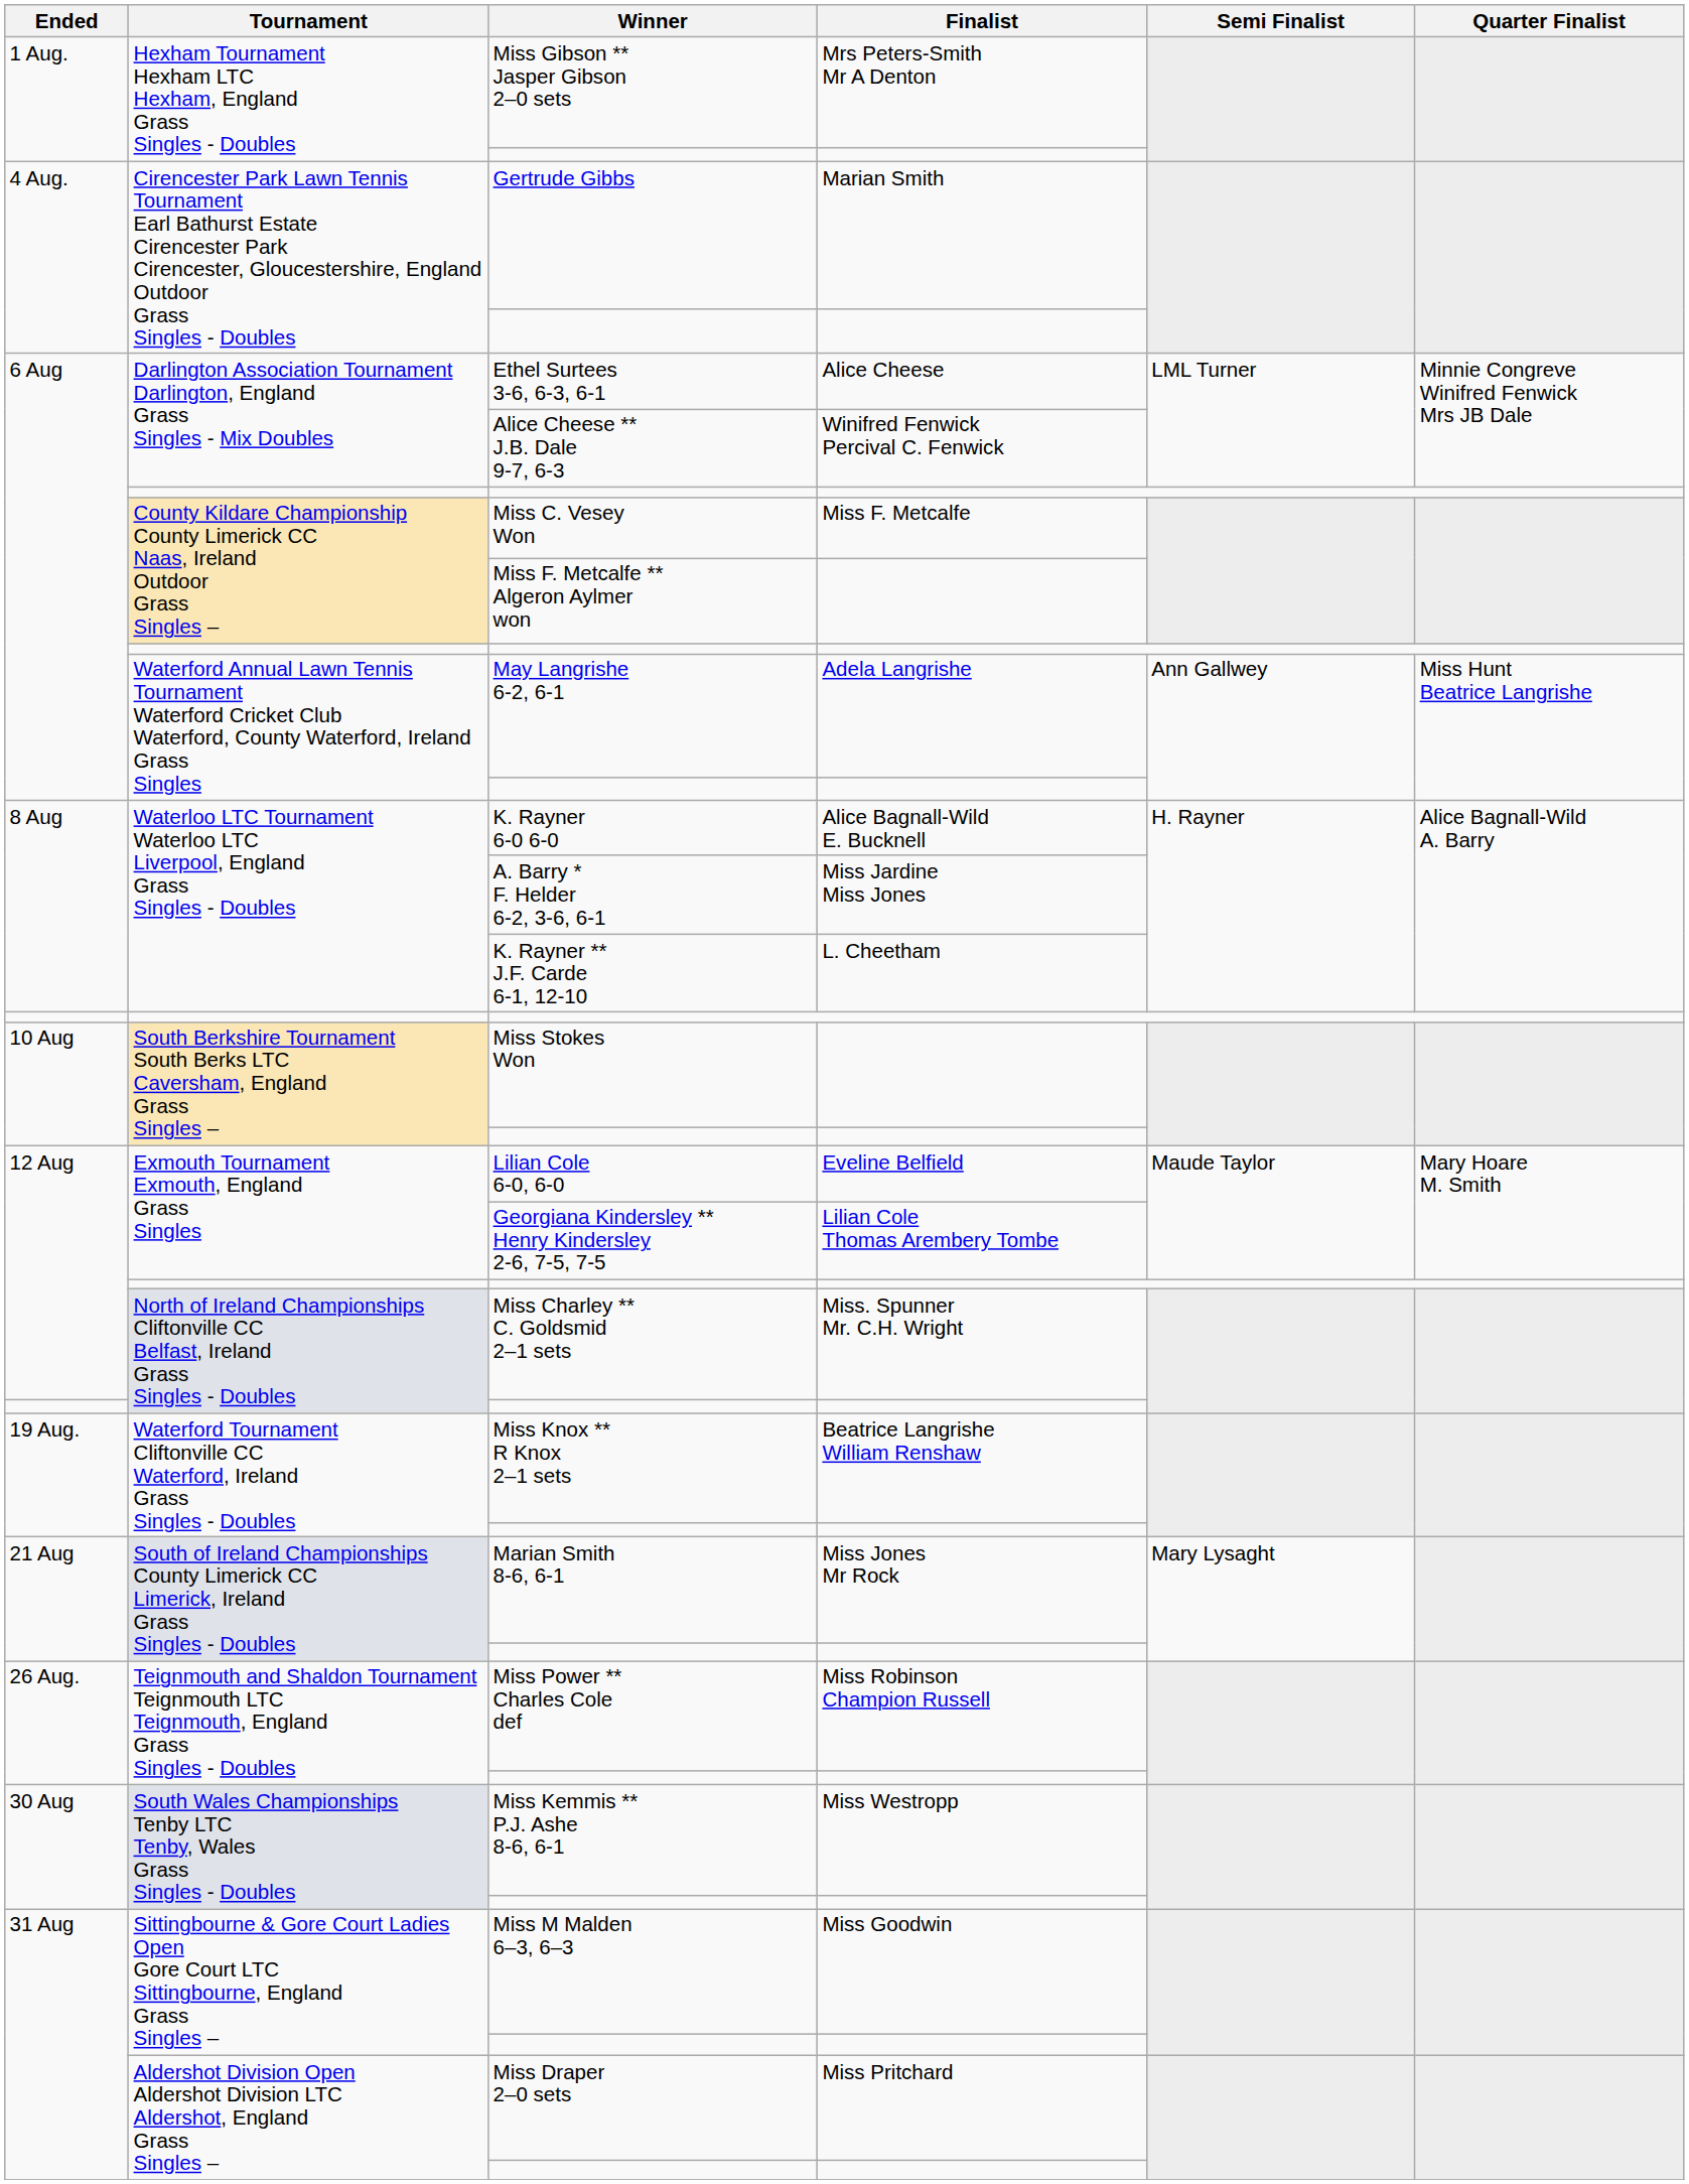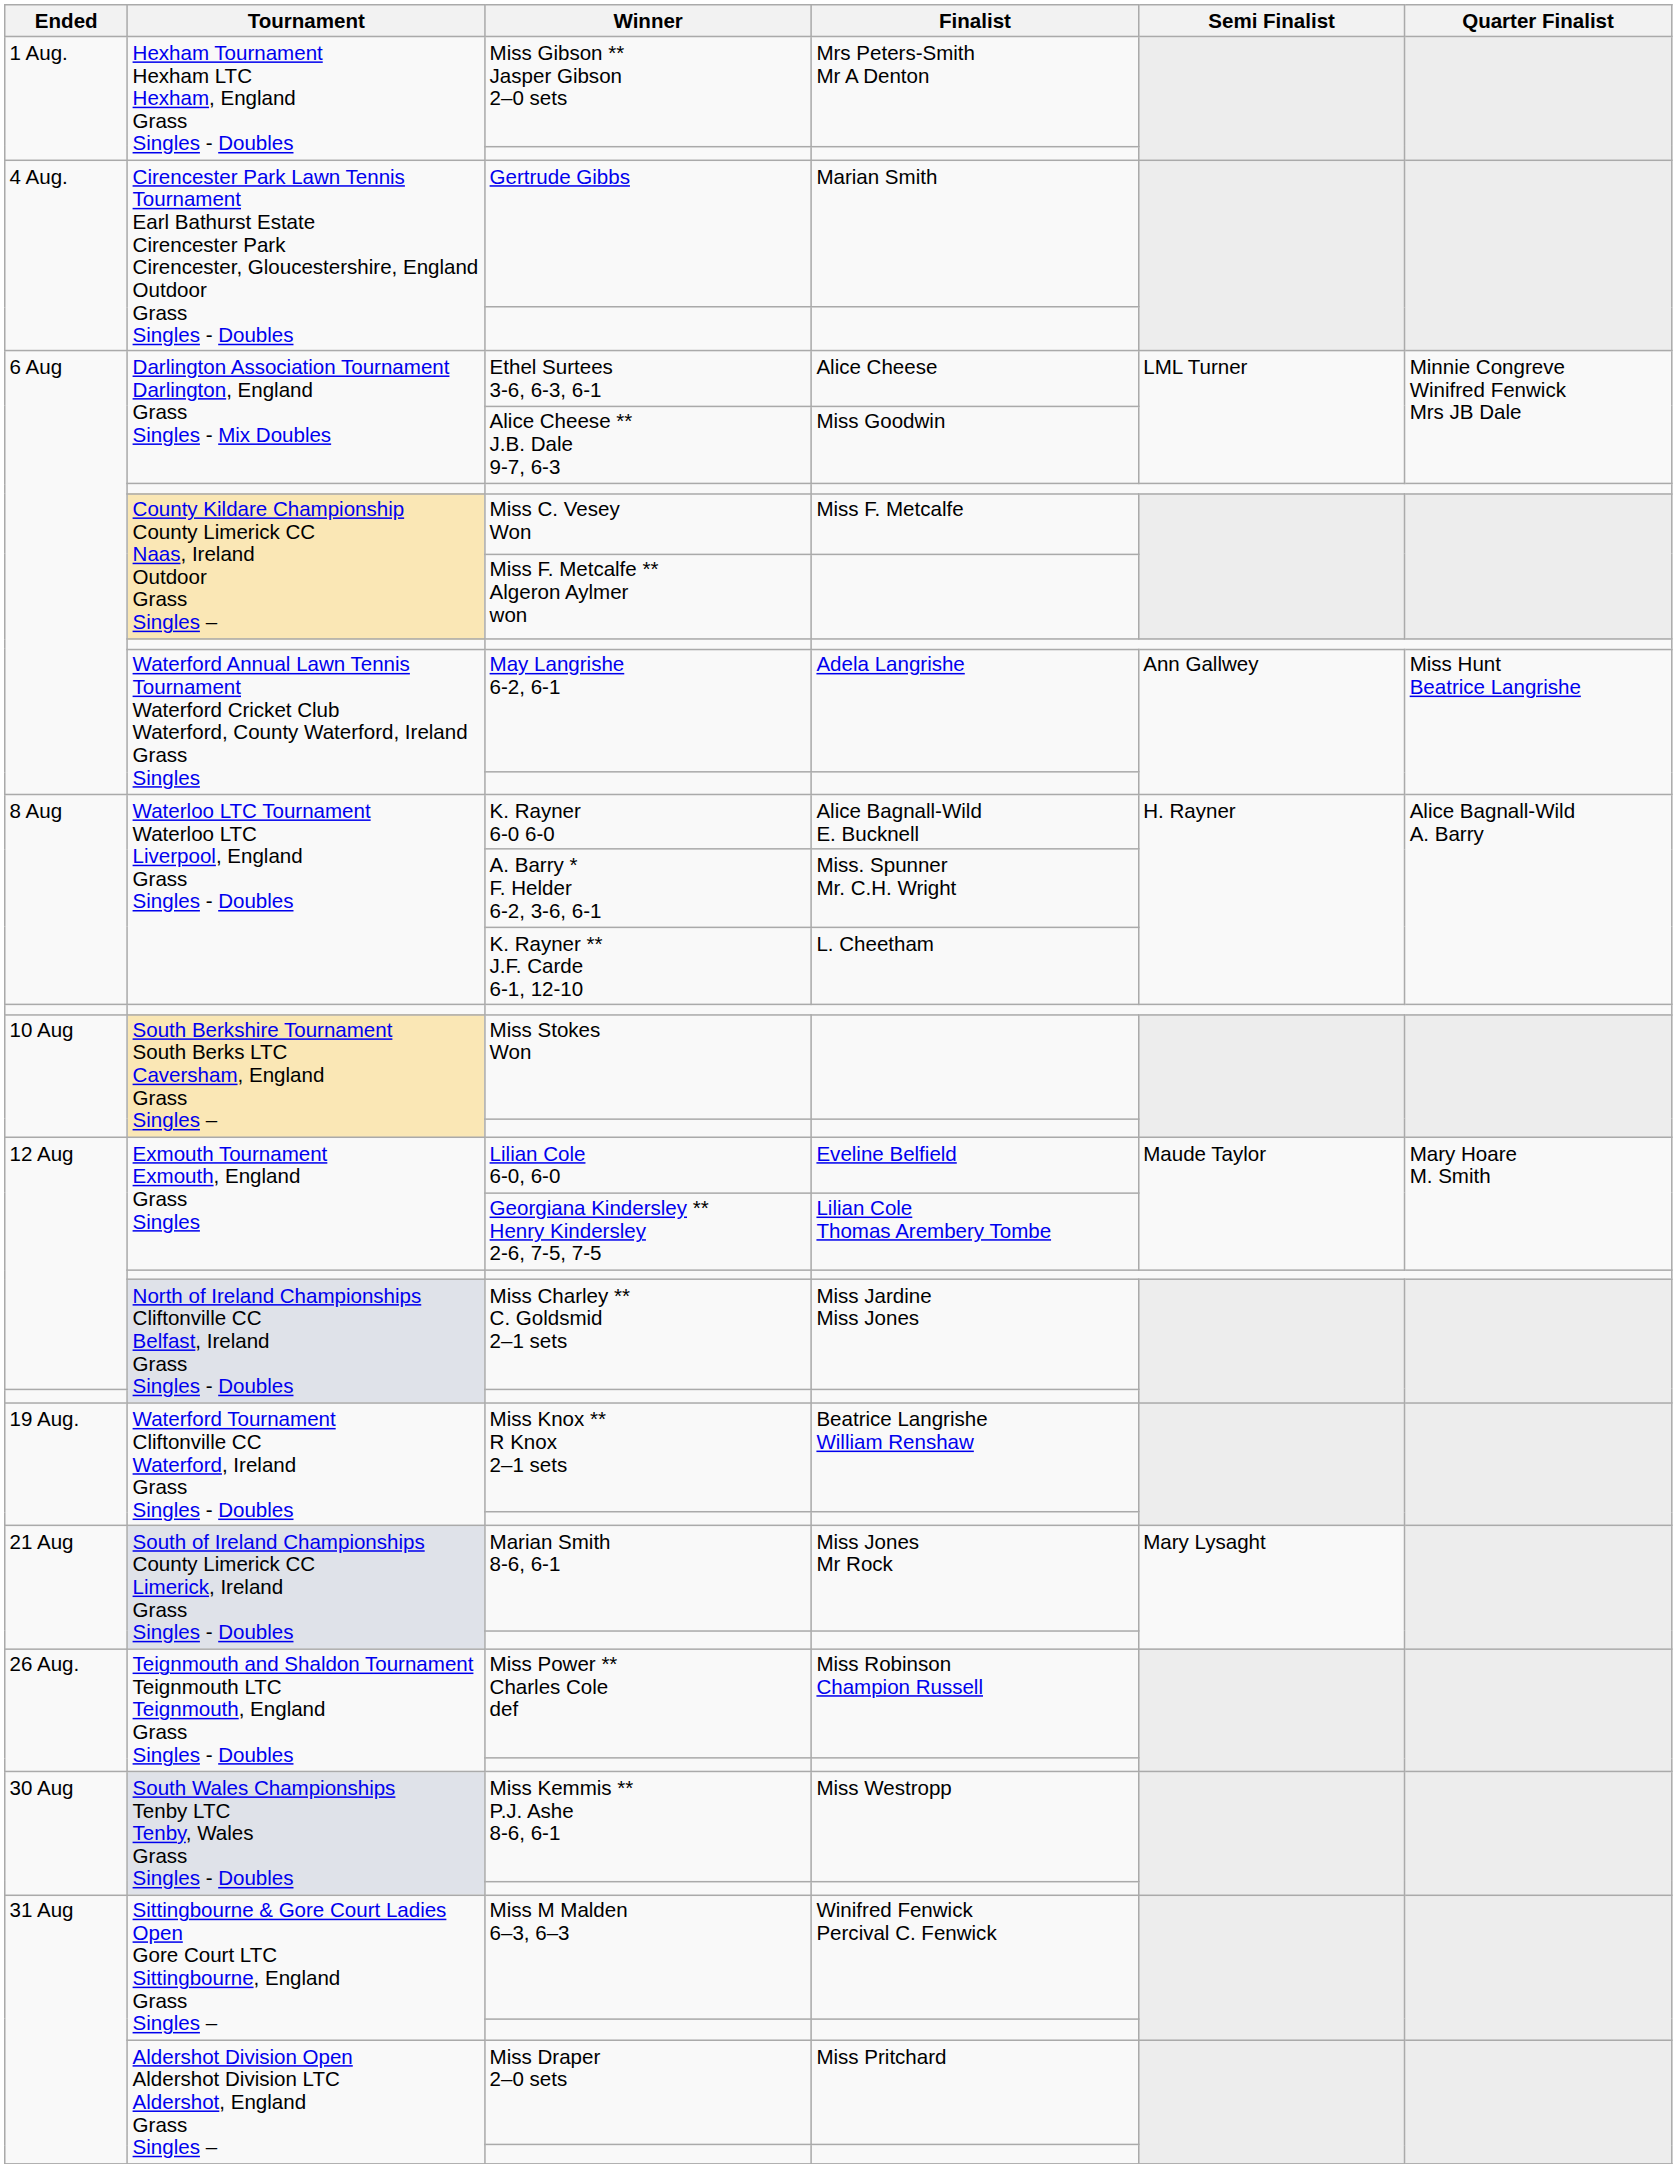Alice Cheese ** J.B. Dale 9-7, 6-3 | Finalist: Winifred Fenwick Percival C. Fenwick -> Miss Goodwin
A. Barry * F. Helder 6-2, 3-6, 6-1 | Finalist: Miss Jardine Miss Jones -> Miss. Spunner Mr. C.H. Wright
Miss Charley ** C. Goldsmid 2–1 sets | Finalist: Miss. Spunner Mr. C.H. Wright -> Miss Jardine Miss Jones
Miss M Malden 6–3, 6–3 | Finalist: Miss Goodwin -> Winifred Fenwick Percival C. Fenwick
